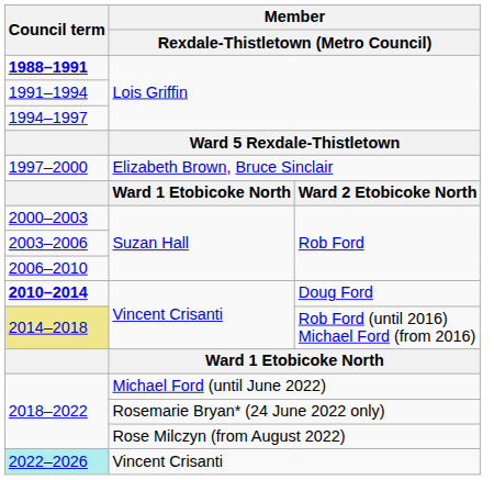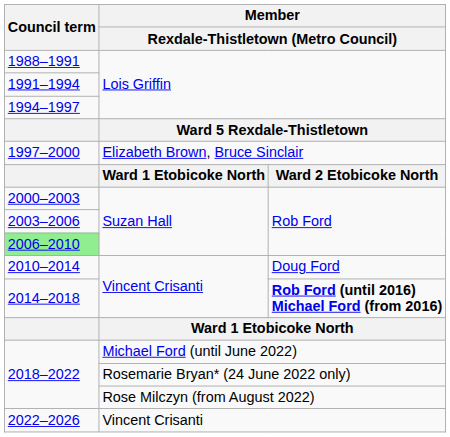1988–1991 | Council term: bold -> normal
2006–2010 | Council term: no background -> lightgreen background
2010–2014 | Council term: bold -> normal
2014–2018 | Council term: khaki background -> no background
2014–2018 | column 3: normal -> bold
2022–2026 | Council term: paleturquoise background -> no background
